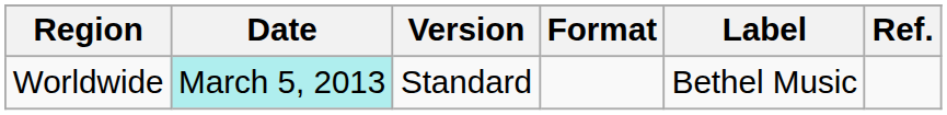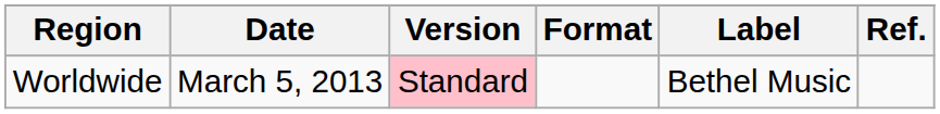Worldwide | Date: paleturquoise background -> no background
Worldwide | Version: no background -> pink background
